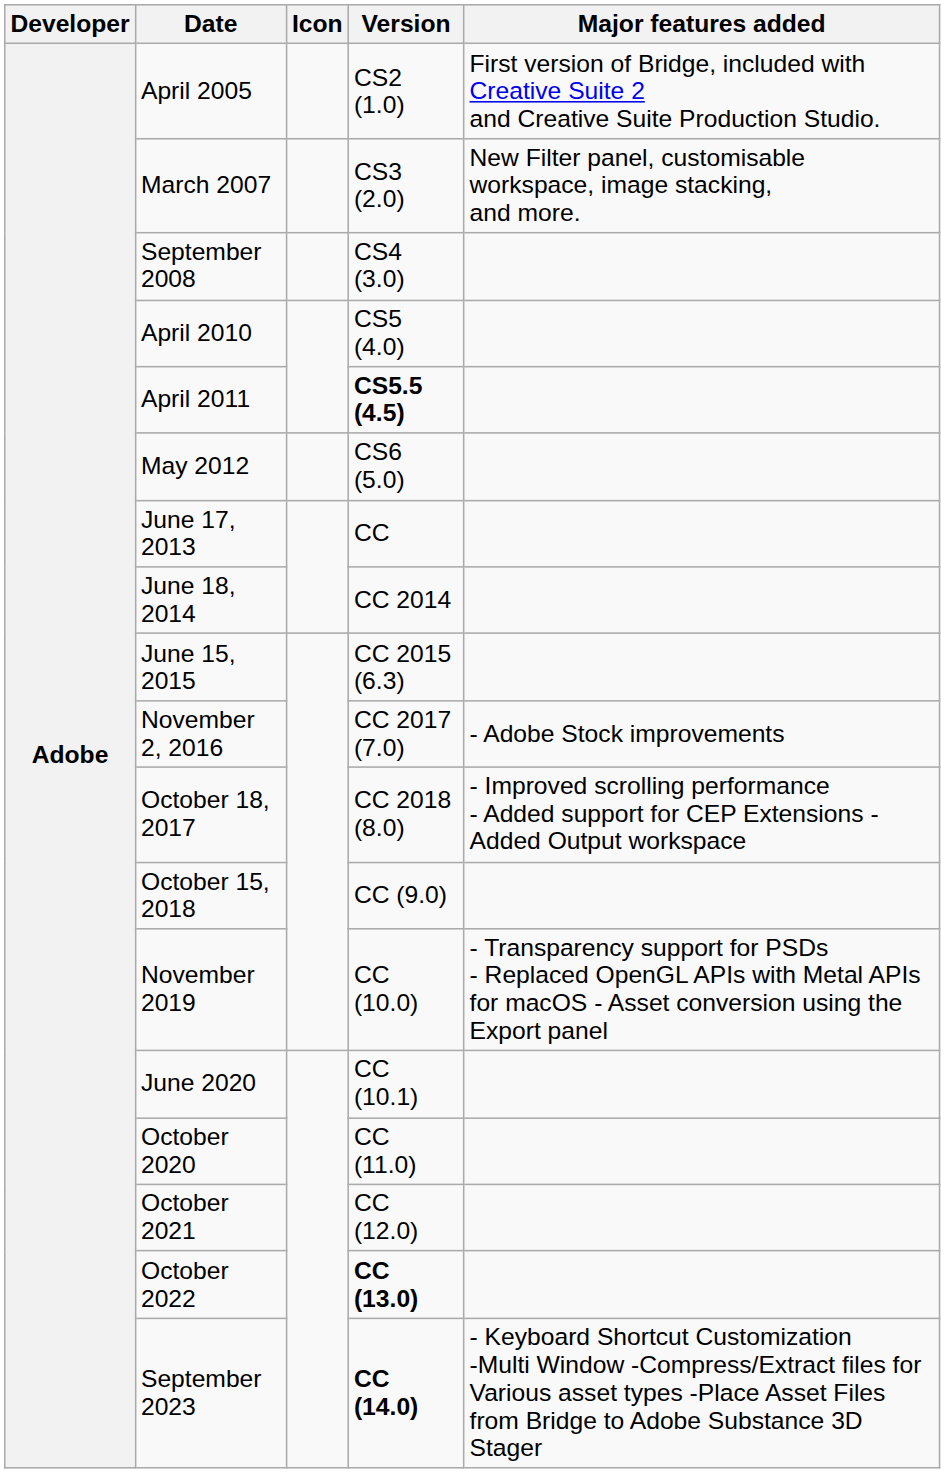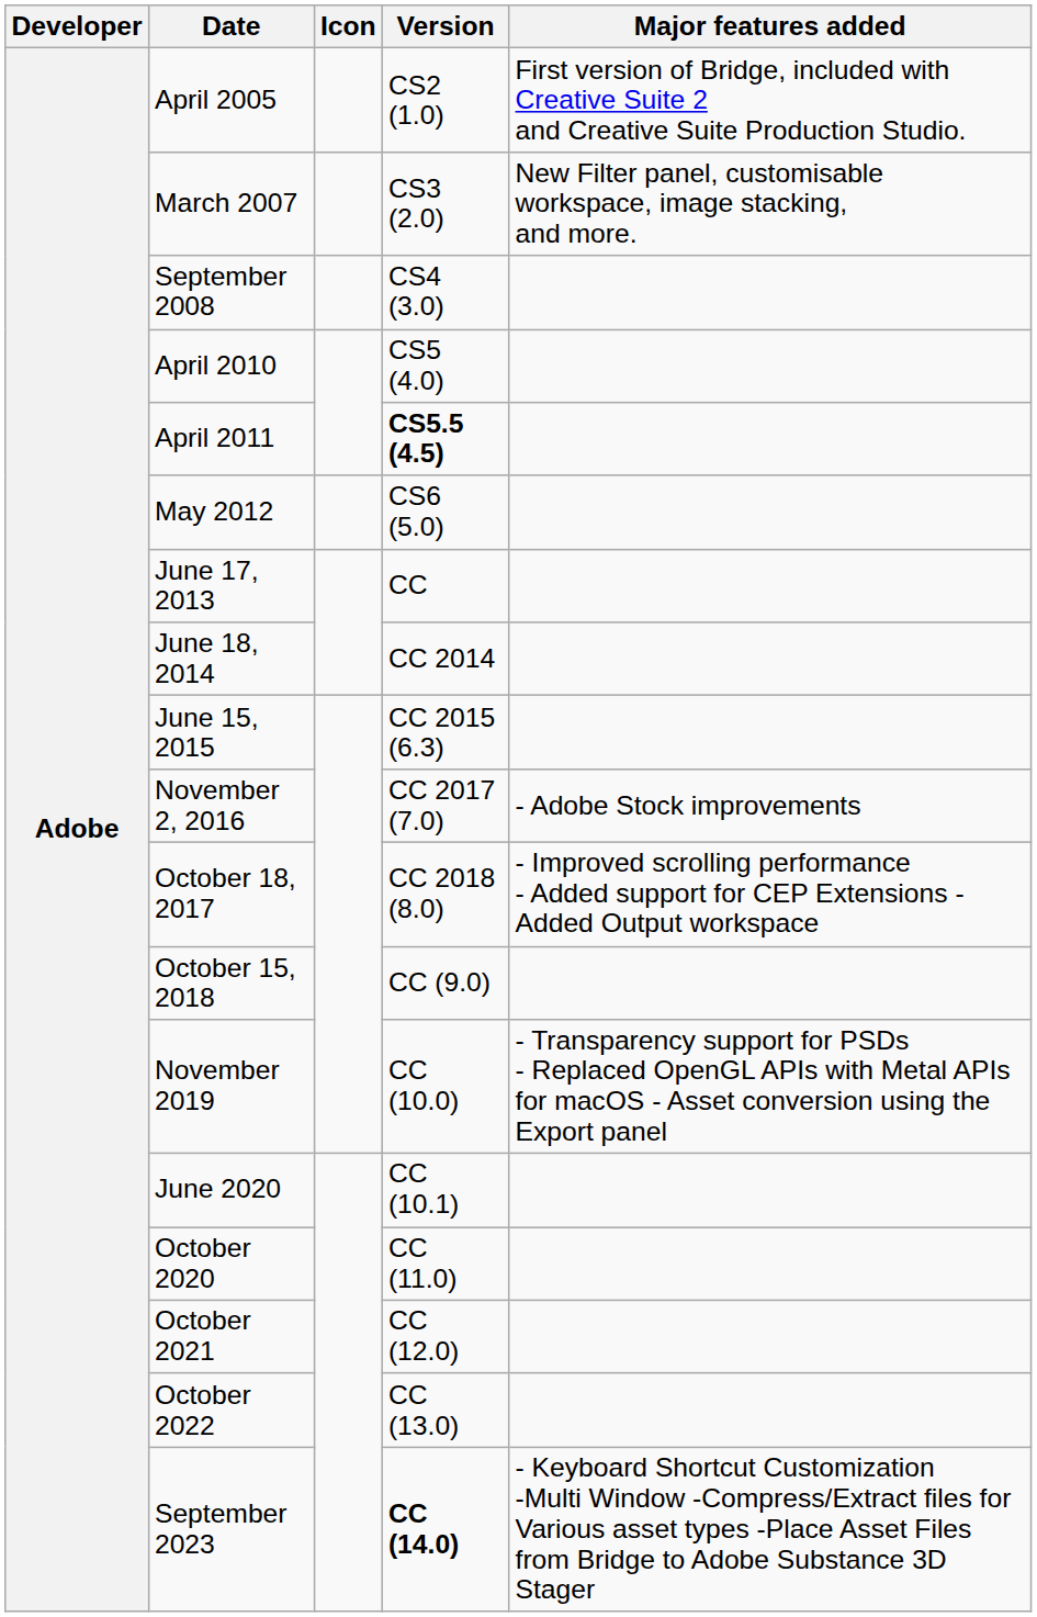October 2022 | Version: bold -> normal
